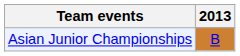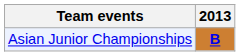Asian Junior Championships | 2013: normal -> bold
